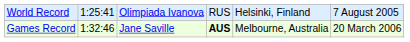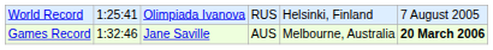Games Record | column 4: bold -> normal
Games Record | column 6: normal -> bold
